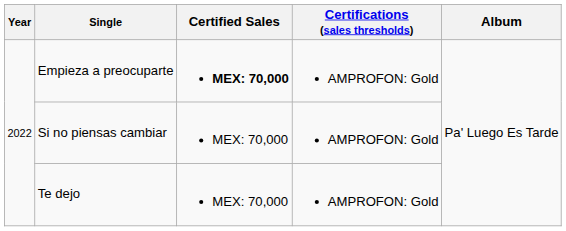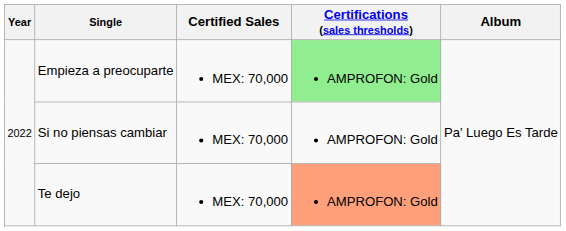Empieza a preocuparte | Certified Sales: bold -> normal
Empieza a preocuparte | Certifications (sales thresholds): no background -> lightgreen background
Te dejo | Certifications (sales thresholds): no background -> lightsalmon background
